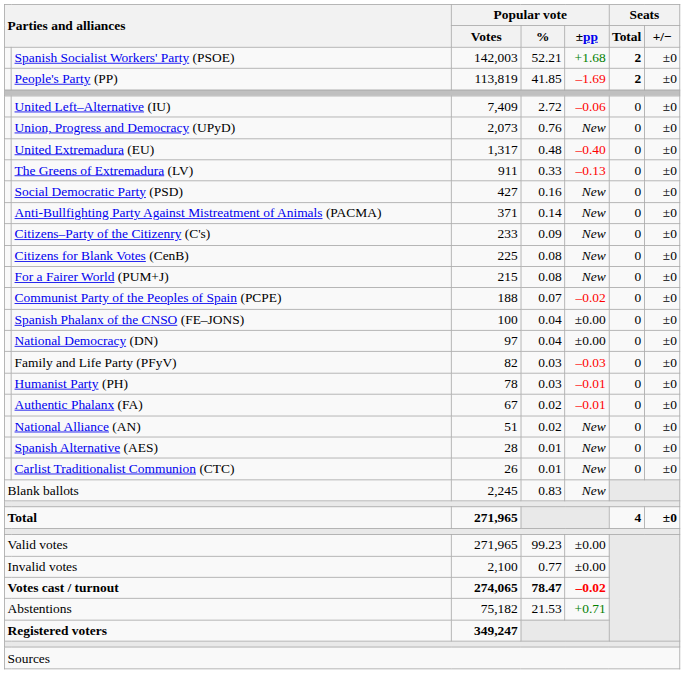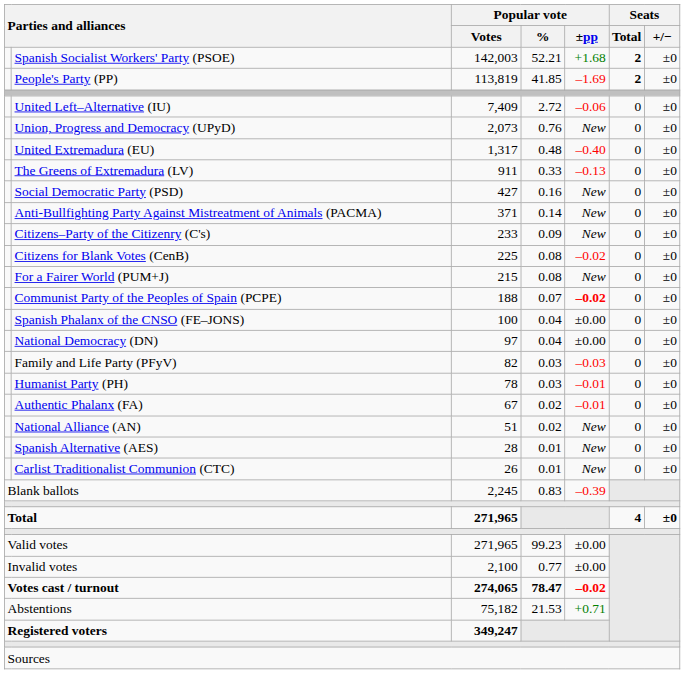Citizens for Blank Votes (CenB) | Popular vote / ±pp: New -> –0.02
Communist Party of the Peoples of Spain (PCPE) | Popular vote / ±pp: normal -> bold
Blank ballots | Popular vote / ±pp: New -> –0.39
